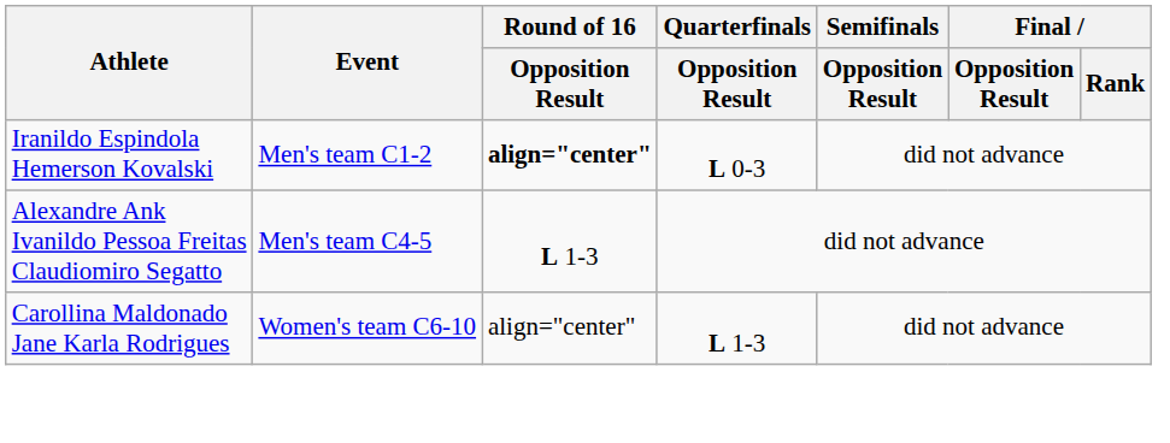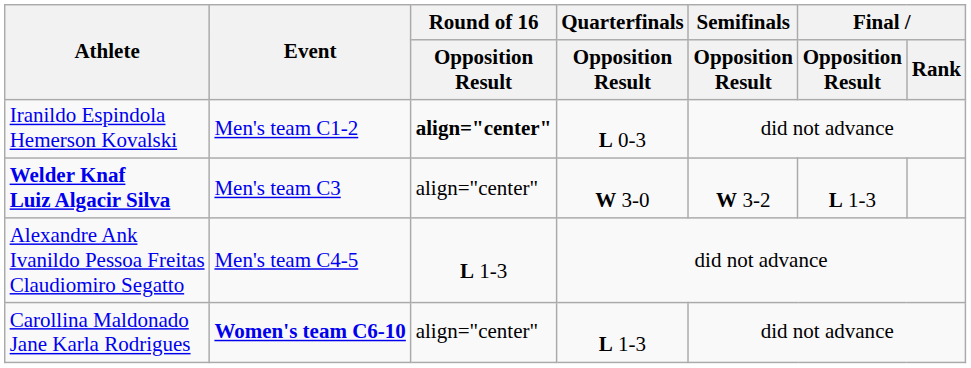+ row: Welder Knaf Luiz Algacir Silva | Men's team C3 | align="center" | W 3-0 | W 3-2 | L 1-3
Carollina Maldonado Jane Karla Rodrigues | Event: normal -> bold
